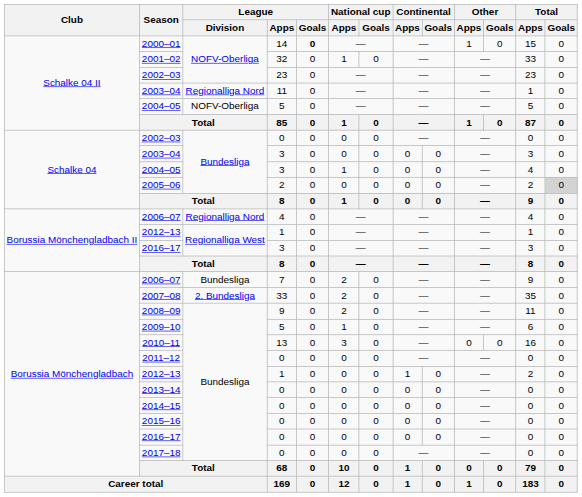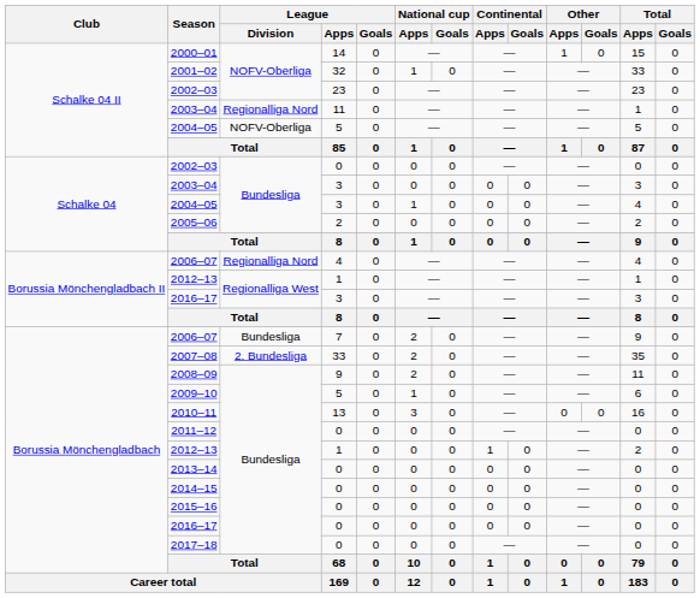2000–01 | League / Goals: bold -> normal
2005–06 | Total / Goals: lightgrey background -> no background
